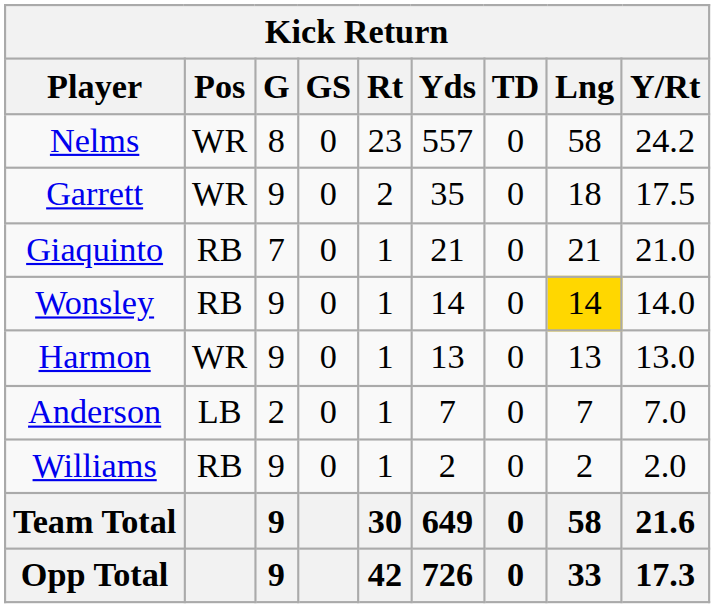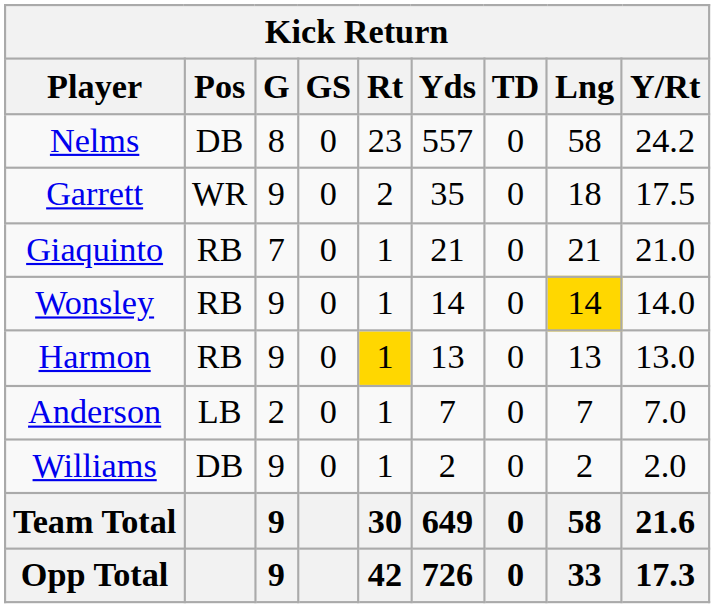Nelms | Pos: WR -> DB
Harmon | Pos: WR -> RB
Harmon | Rt: no background -> gold background
Williams | Pos: RB -> DB
